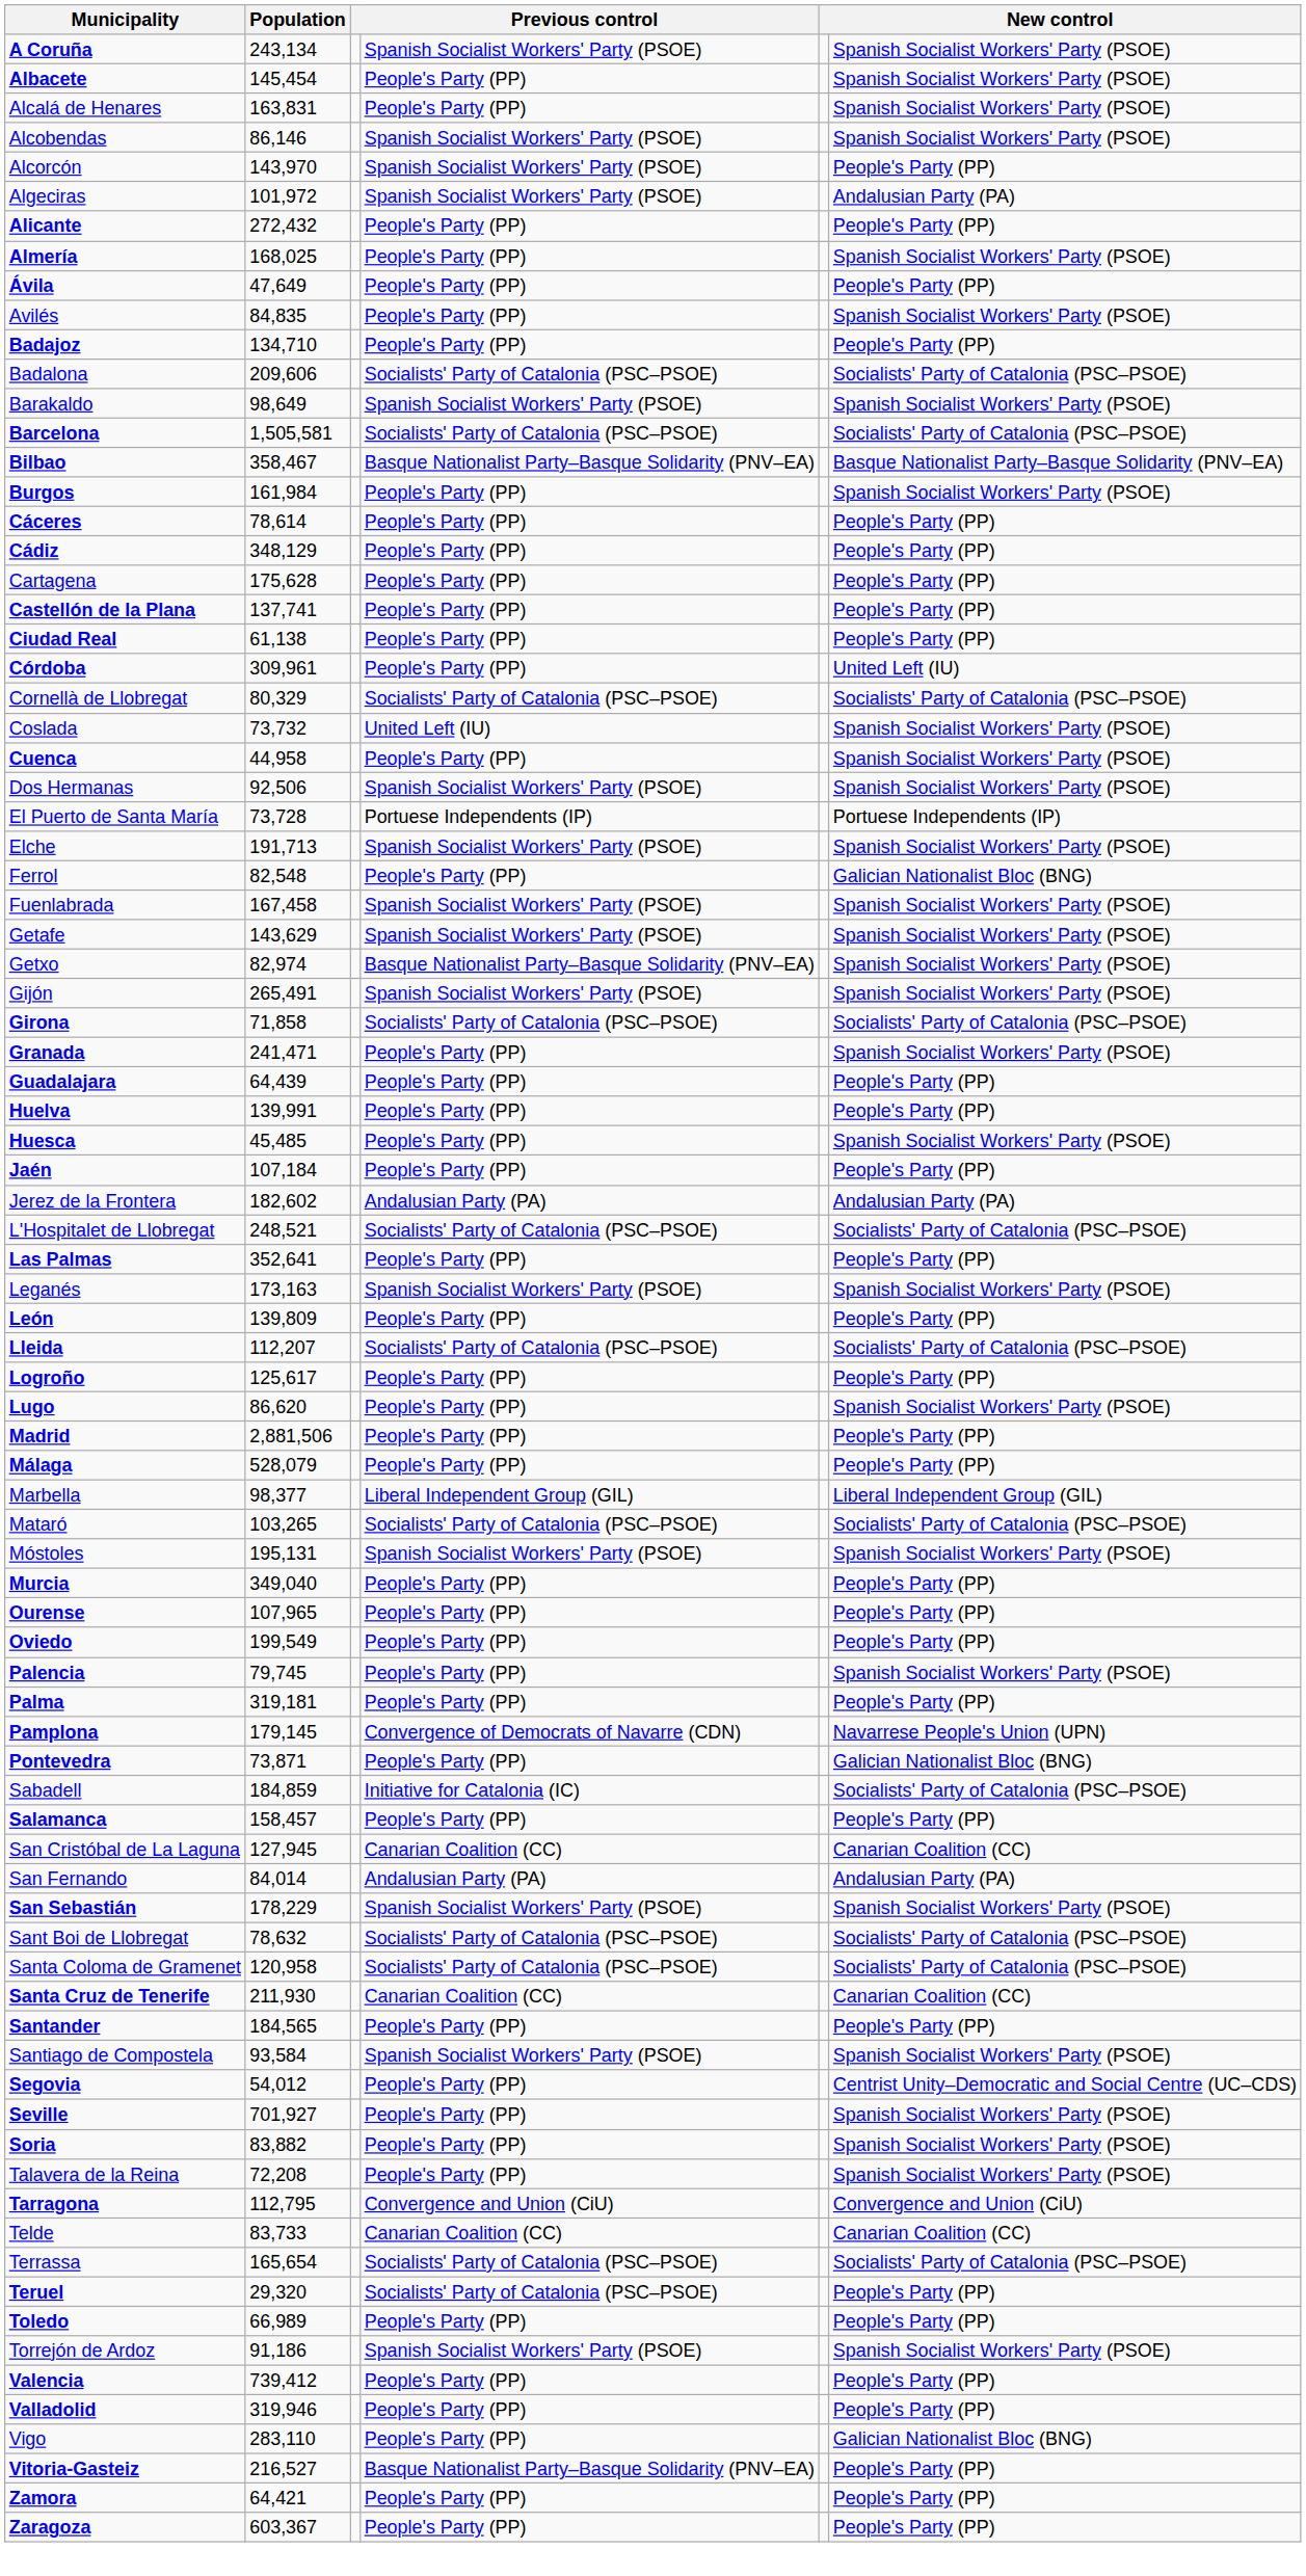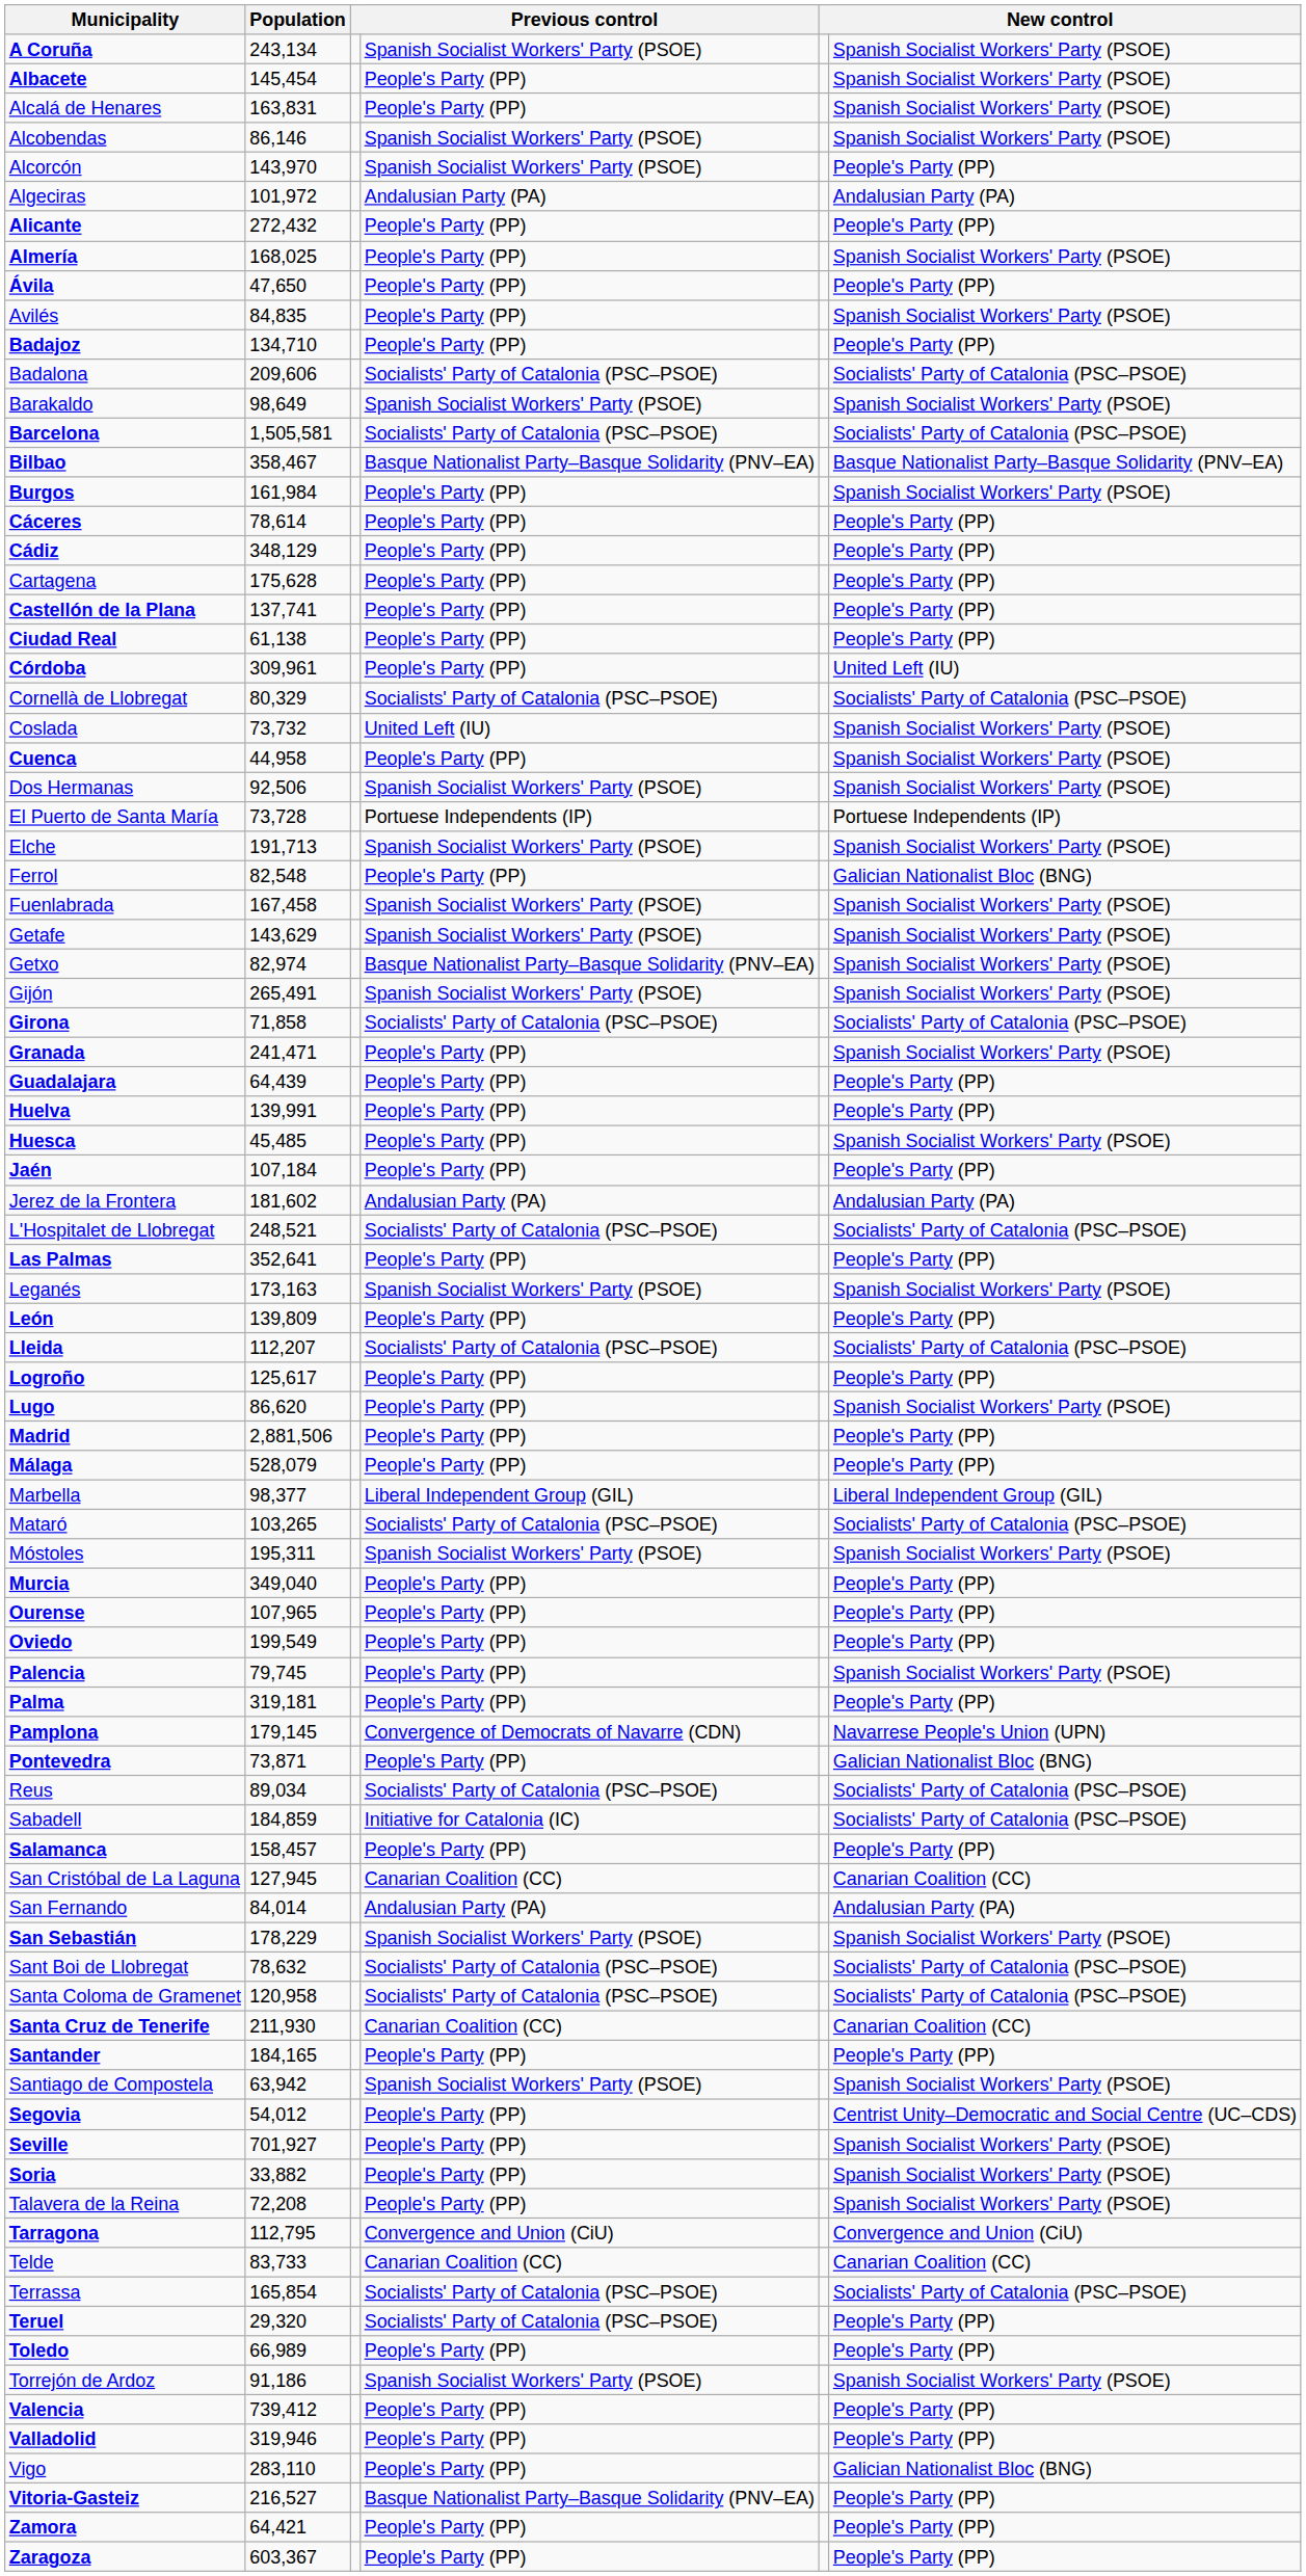Algeciras | column 4: Spanish Socialist Workers' Party (PSOE) -> Andalusian Party (PA)
Ávila | Population: 47,649 -> 47,650
Jerez de la Frontera | Population: 182,602 -> 181,602
Móstoles | Population: 195,131 -> 195,311
+ row: Reus | 89,034 | Socialists' Party of Catalonia (PSC–PSOE) | Socialists' Party of Catalonia (PSC–PSOE)
Santander | Population: 184,565 -> 184,165
Santiago de Compostela | Population: 93,584 -> 63,942
Soria | Population: 83,882 -> 33,882
Terrassa | Population: 165,654 -> 165,854
